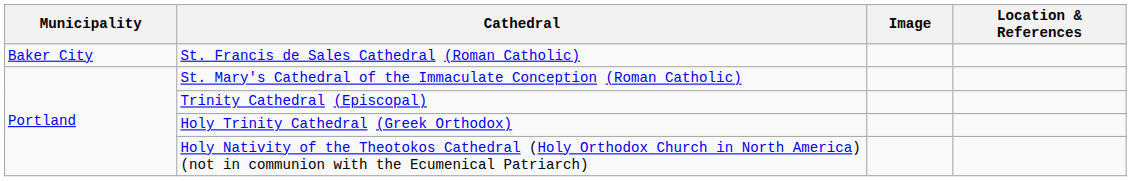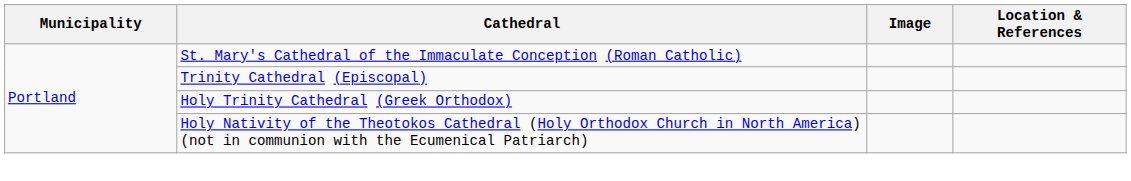- row: Baker City | St. Francis de Sales Cathedral (Roman Catholic)
